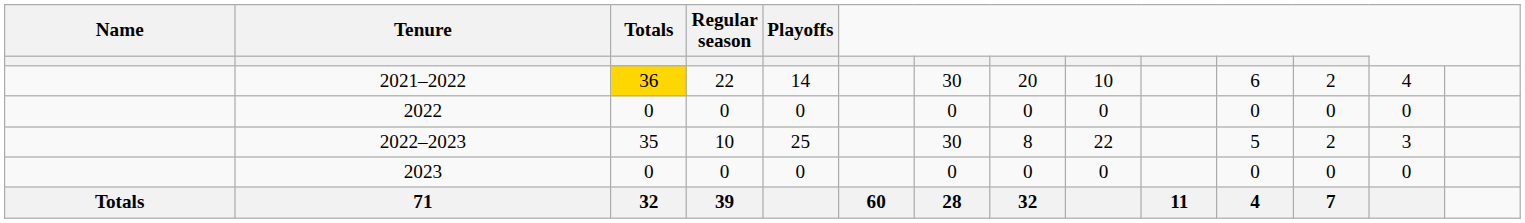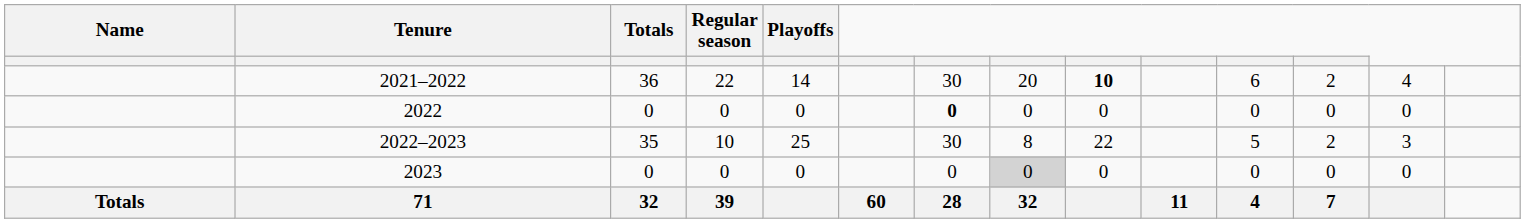2021–2022 | Totals: gold background -> no background
2021–2022 | column 9: normal -> bold
2022 | column 7: normal -> bold
2023 | column 8: no background -> lightgrey background
